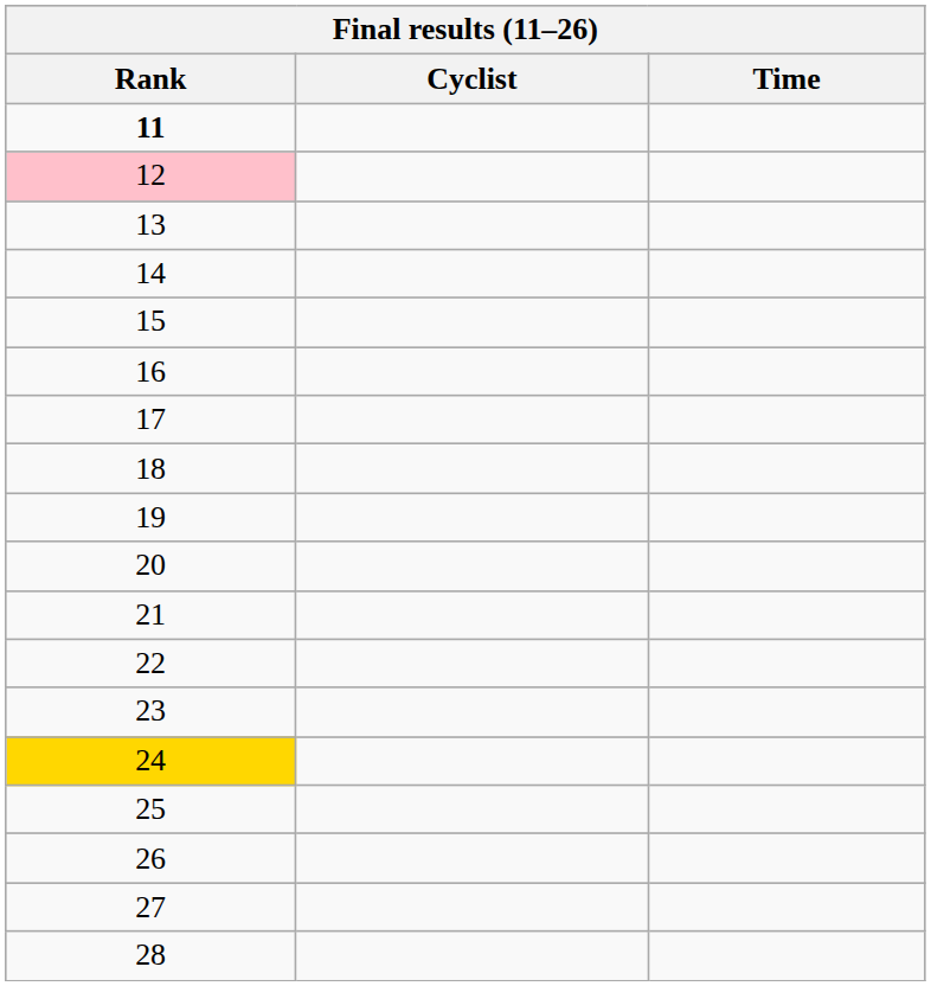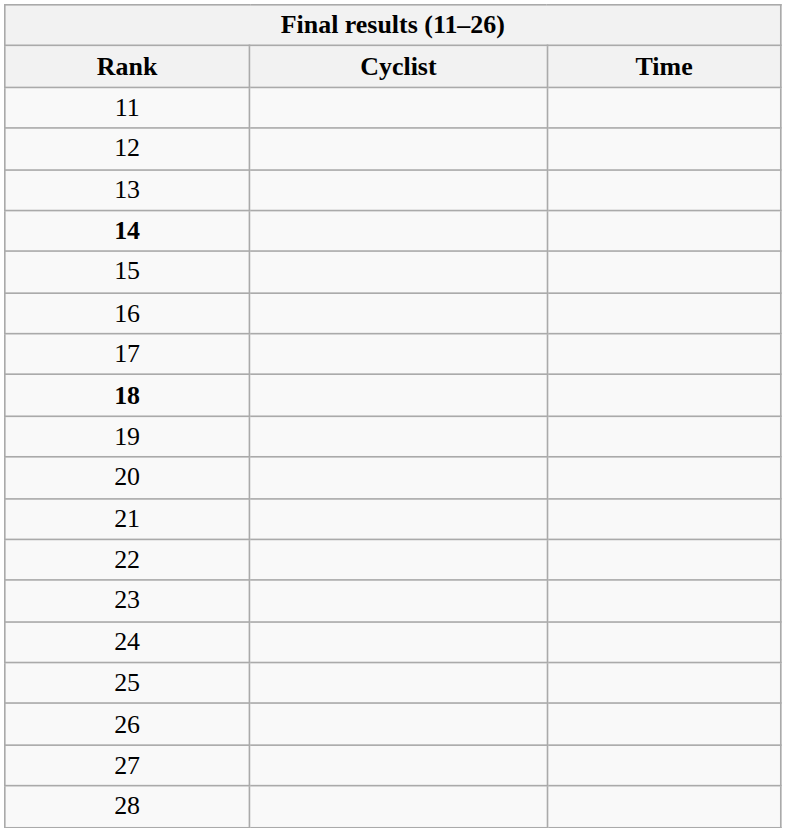11 | Rank: bold -> normal
12 | Rank: pink background -> no background
14 | Rank: normal -> bold
18 | Rank: normal -> bold
24 | Rank: gold background -> no background
